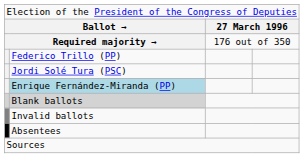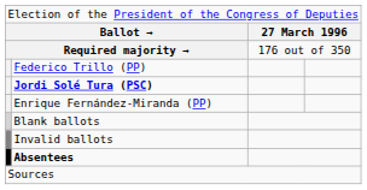Jordi Solé Tura (PSC) | column 2: normal -> bold
Enrique Fernández-Miranda (PP) | column 2: lightblue background -> no background
Blank ballots | column 2: lightgrey background -> no background
Absentees | column 2: normal -> bold
